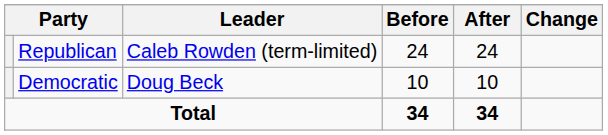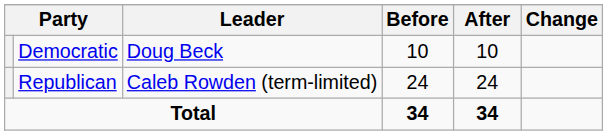rows swapped: Republican <-> Democratic
